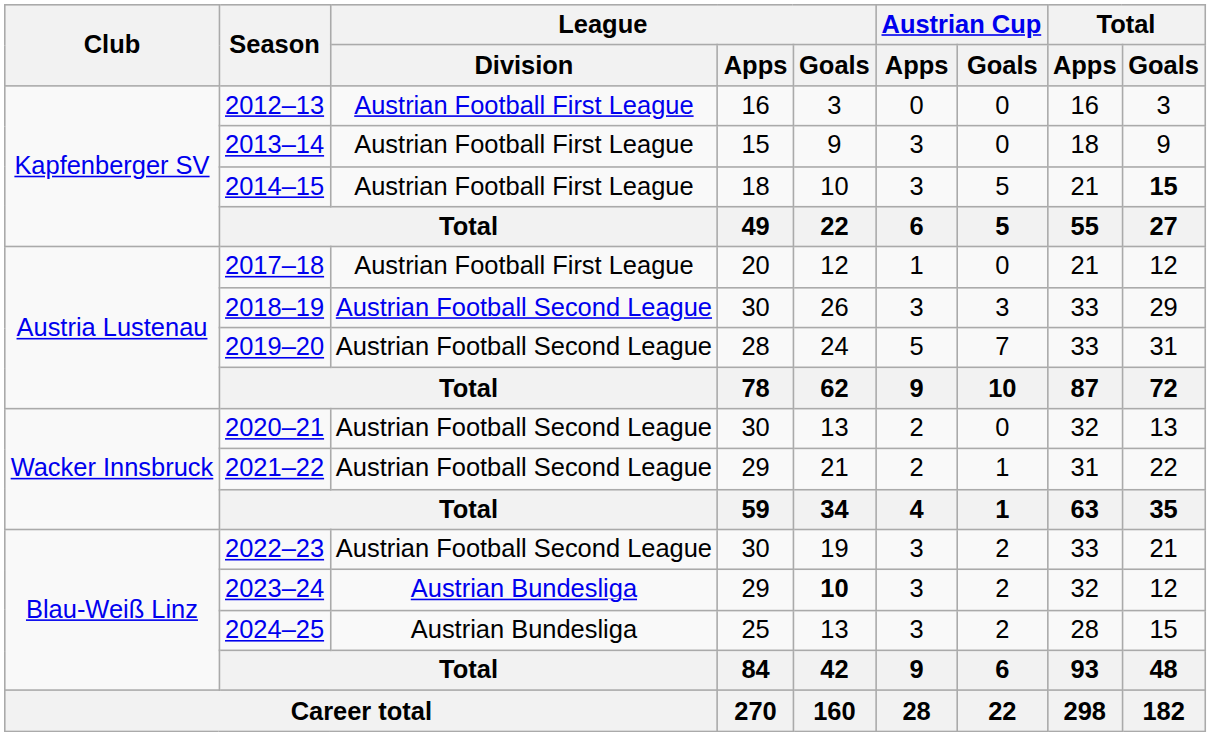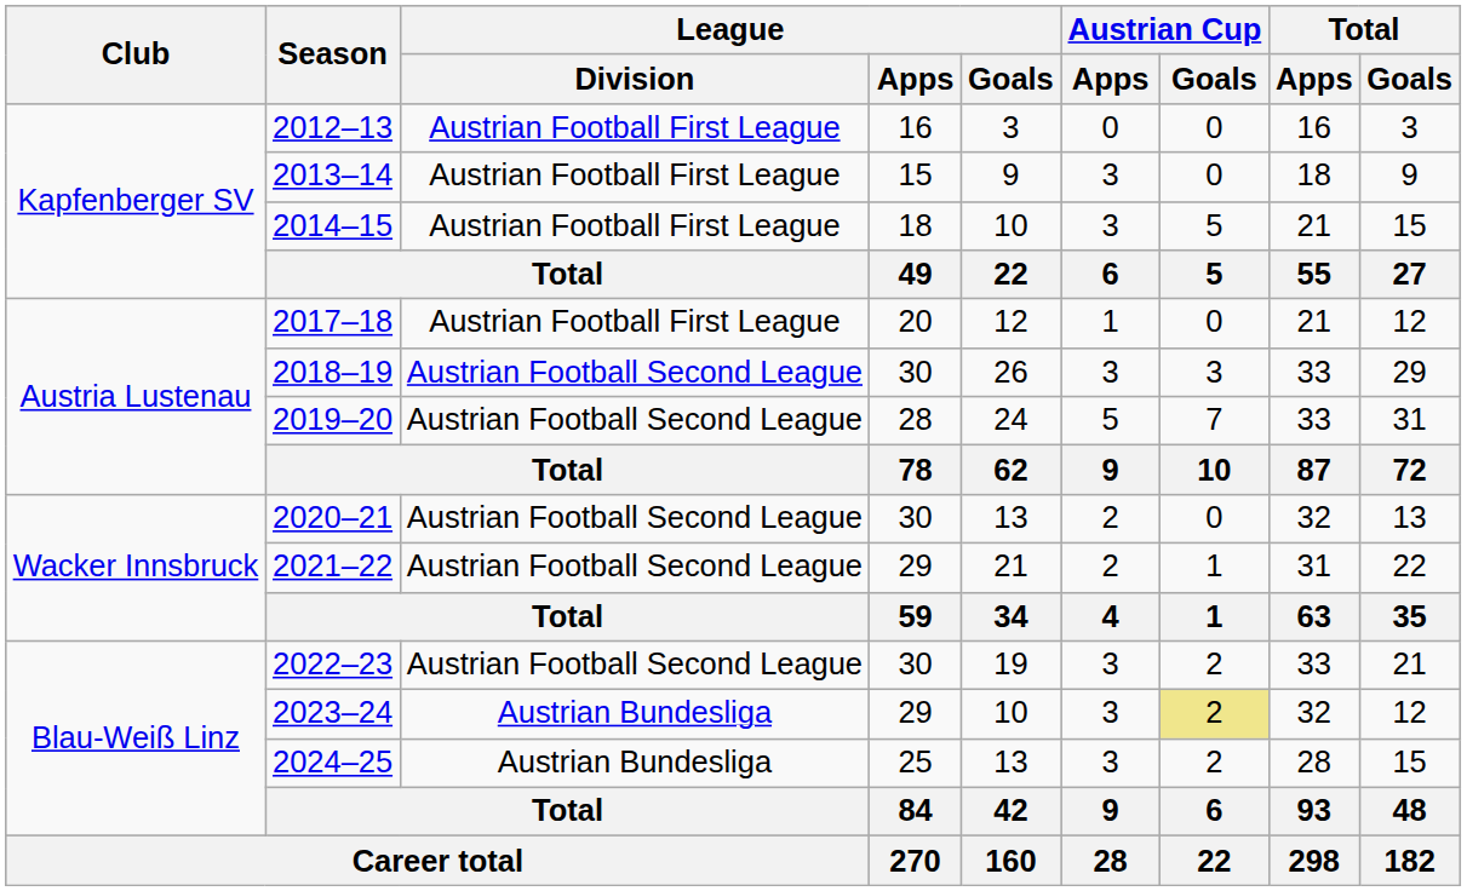2014–15 | Total / Goals: bold -> normal
2023–24 | League / Goals: bold -> normal
2023–24 | Austrian Cup / Goals: no background -> khaki background
